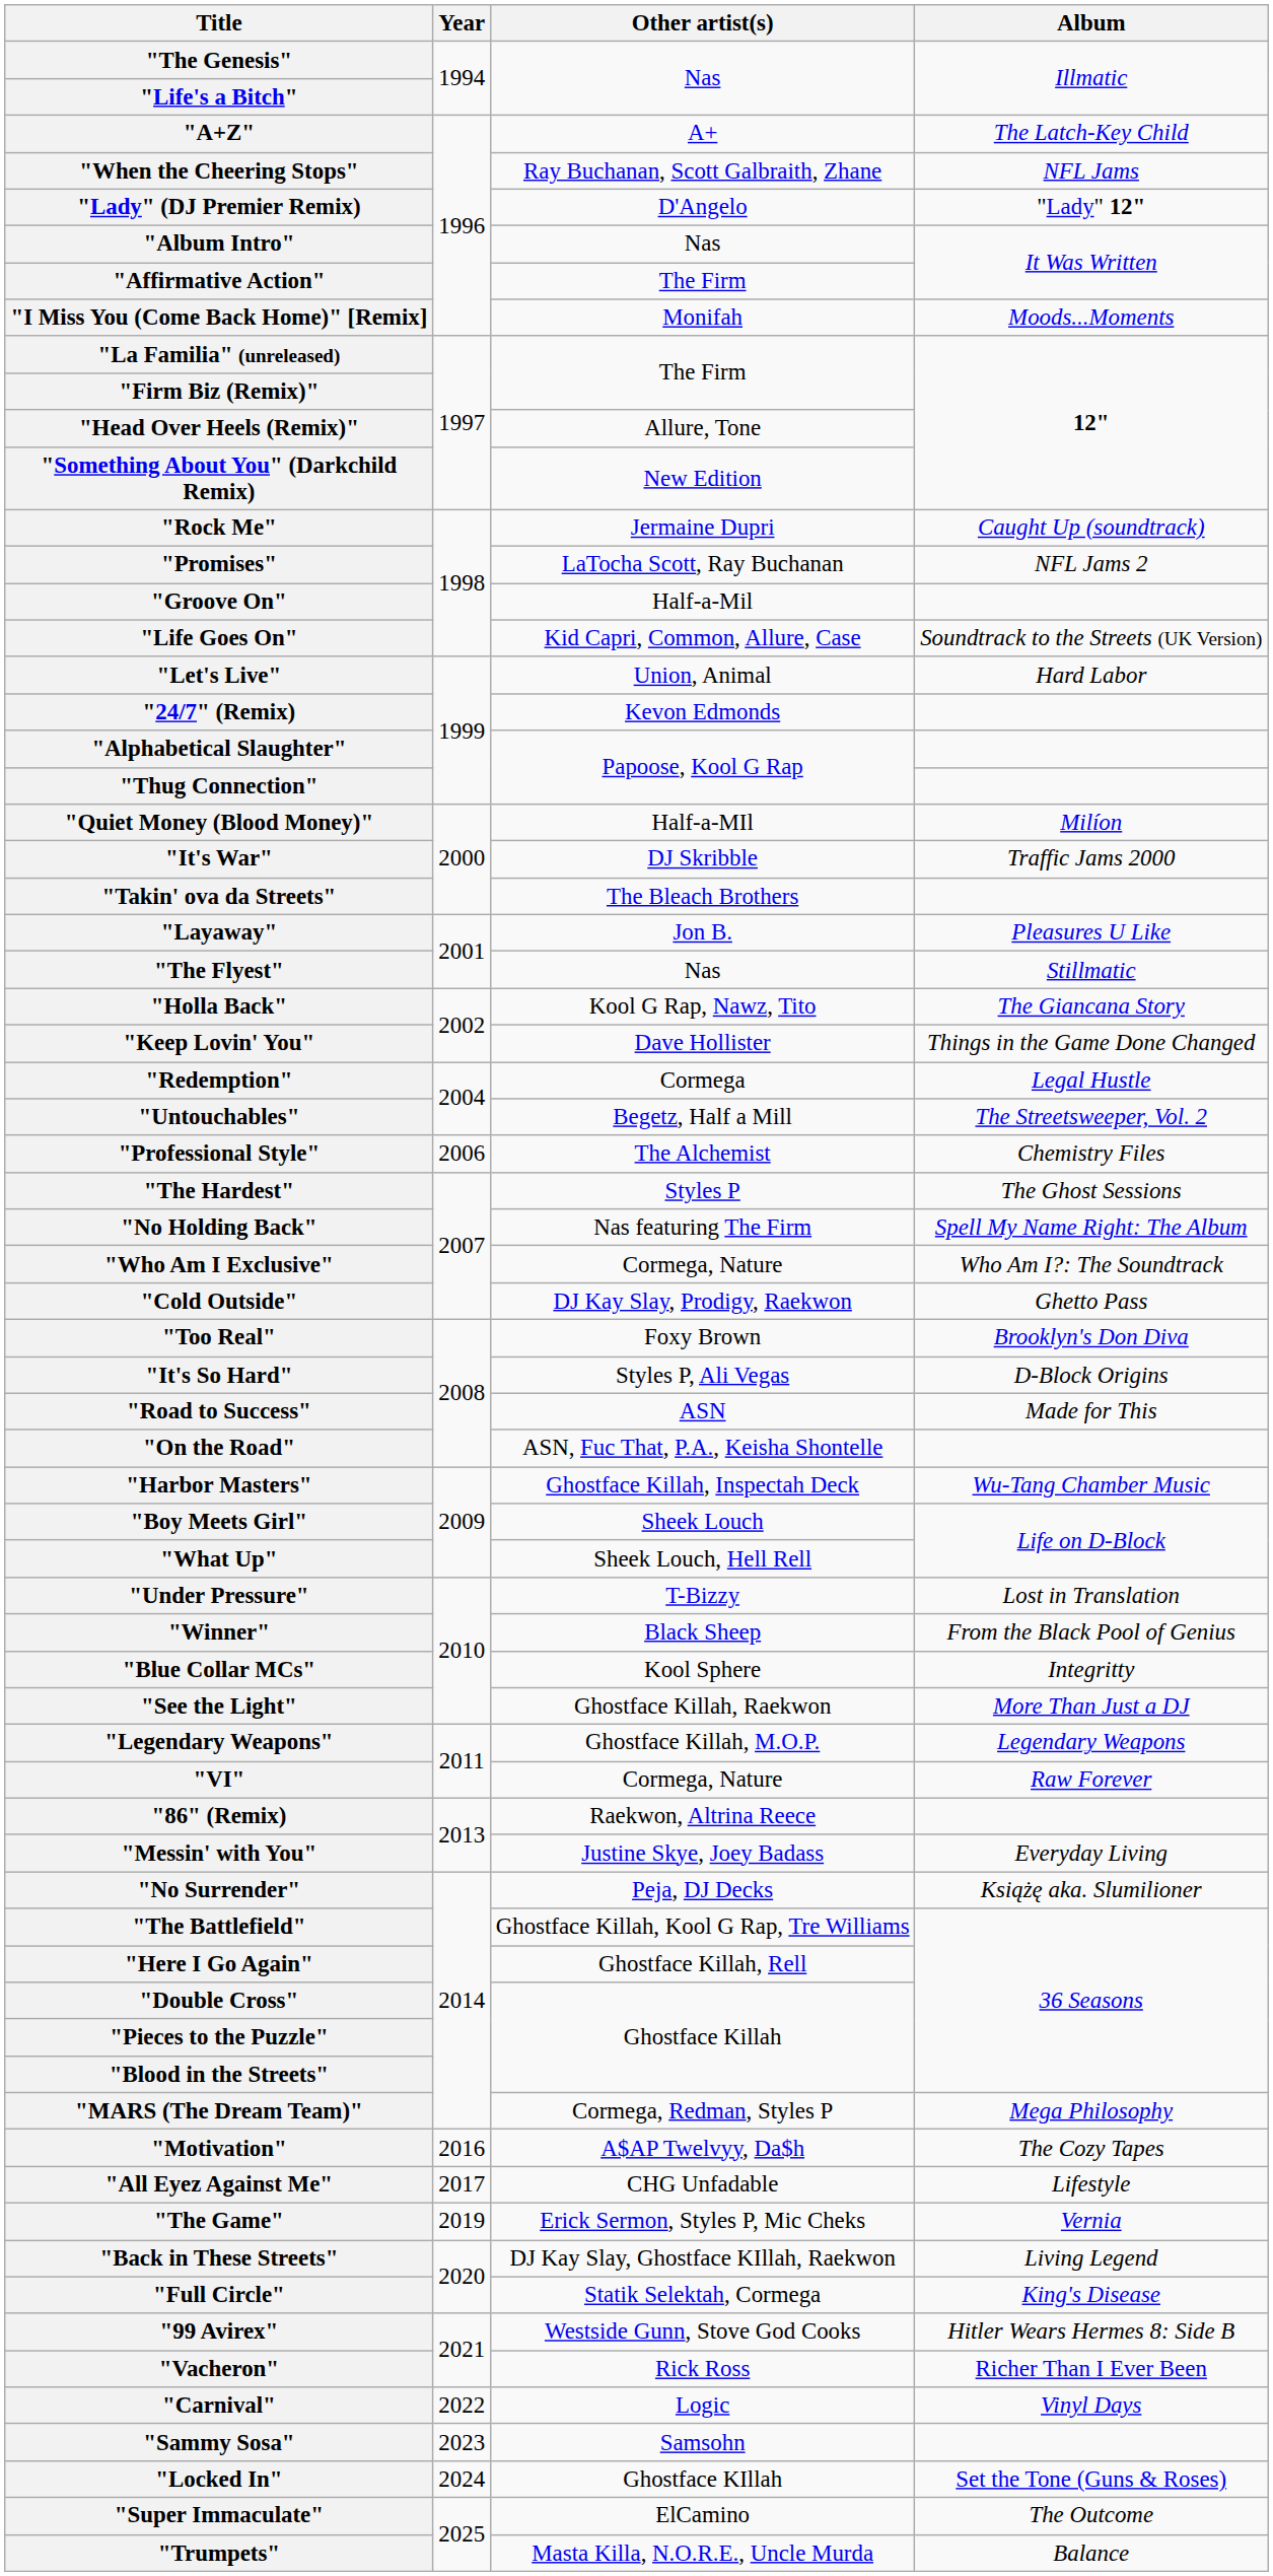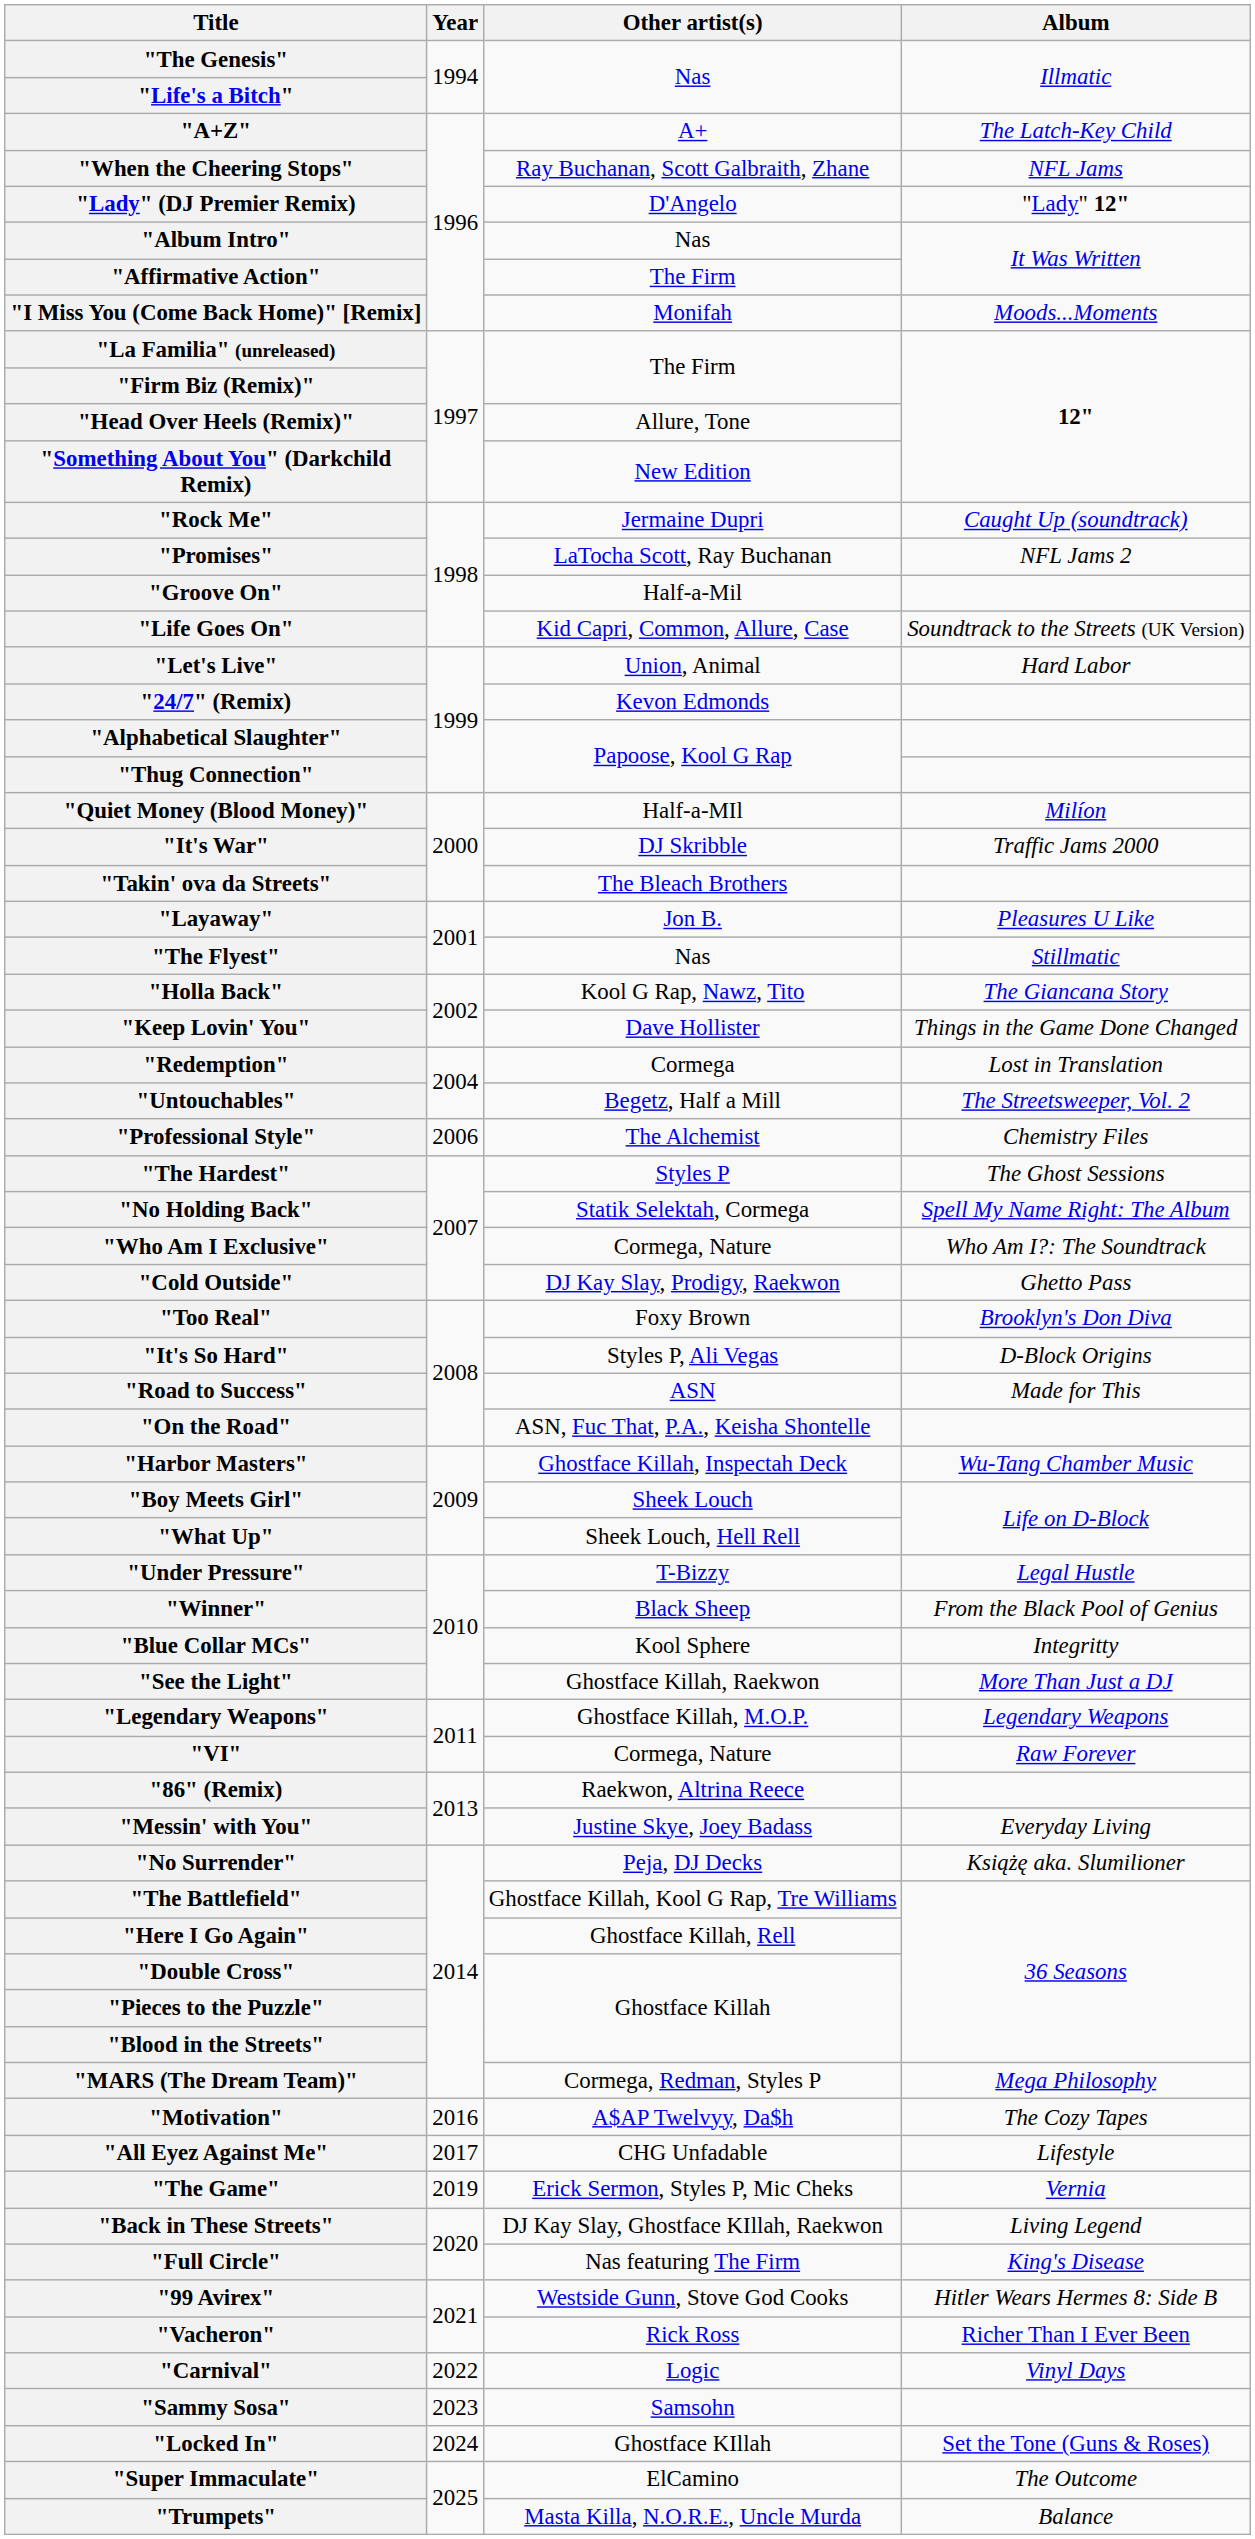"Redemption" | Album: Legal Hustle -> Lost in Translation
"No Holding Back" | Other artist(s): Nas featuring The Firm -> Statik Selektah, Cormega
"Under Pressure" | Album: Lost in Translation -> Legal Hustle
"Full Circle" | Other artist(s): Statik Selektah, Cormega -> Nas featuring The Firm
